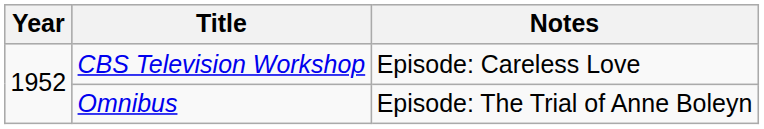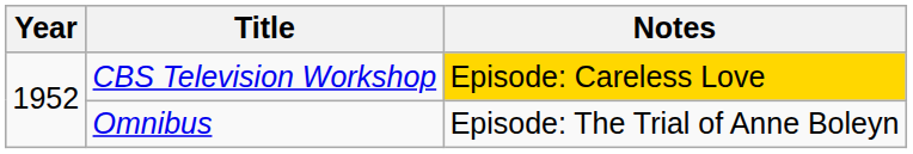CBS Television Workshop | Notes: no background -> gold background
